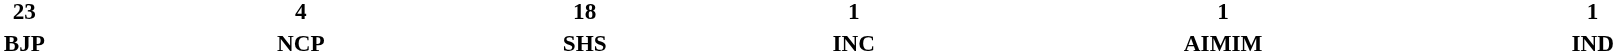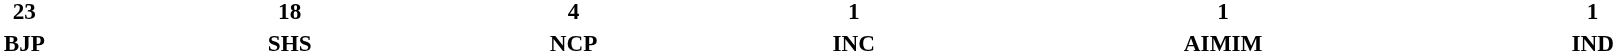columns swapped: 18 <-> 4
